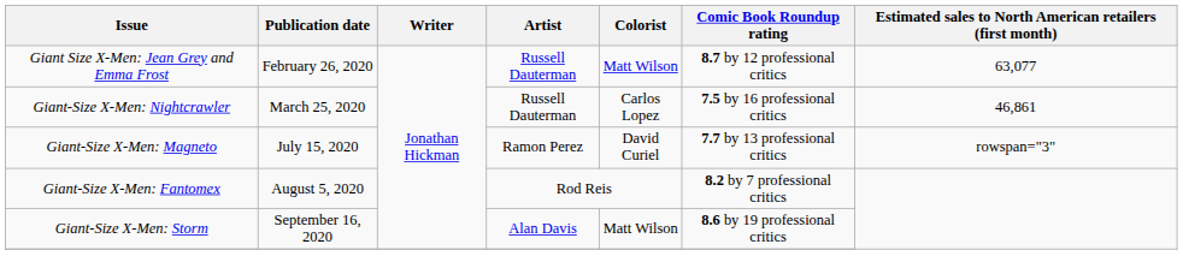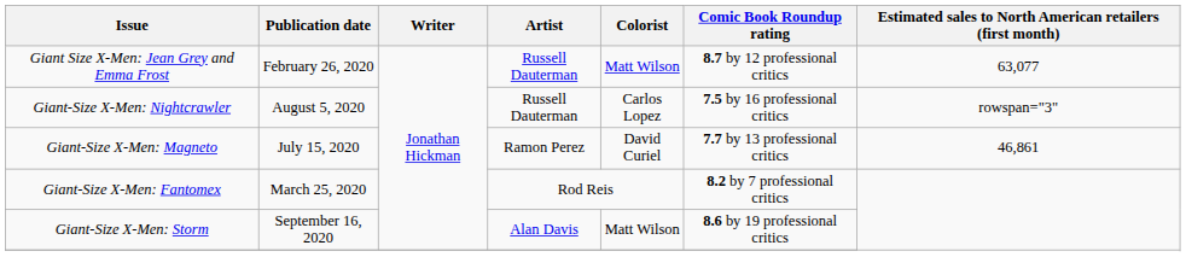Giant-Size X-Men: Nightcrawler | Publication date: March 25, 2020 -> August 5, 2020
Giant-Size X-Men: Nightcrawler | Estimated sales to North American retailers (first month): 46,861 -> rowspan="3"
Giant-Size X-Men: Magneto | Estimated sales to North American retailers (first month): rowspan="3" -> 46,861
Giant-Size X-Men: Fantomex | Publication date: August 5, 2020 -> March 25, 2020
